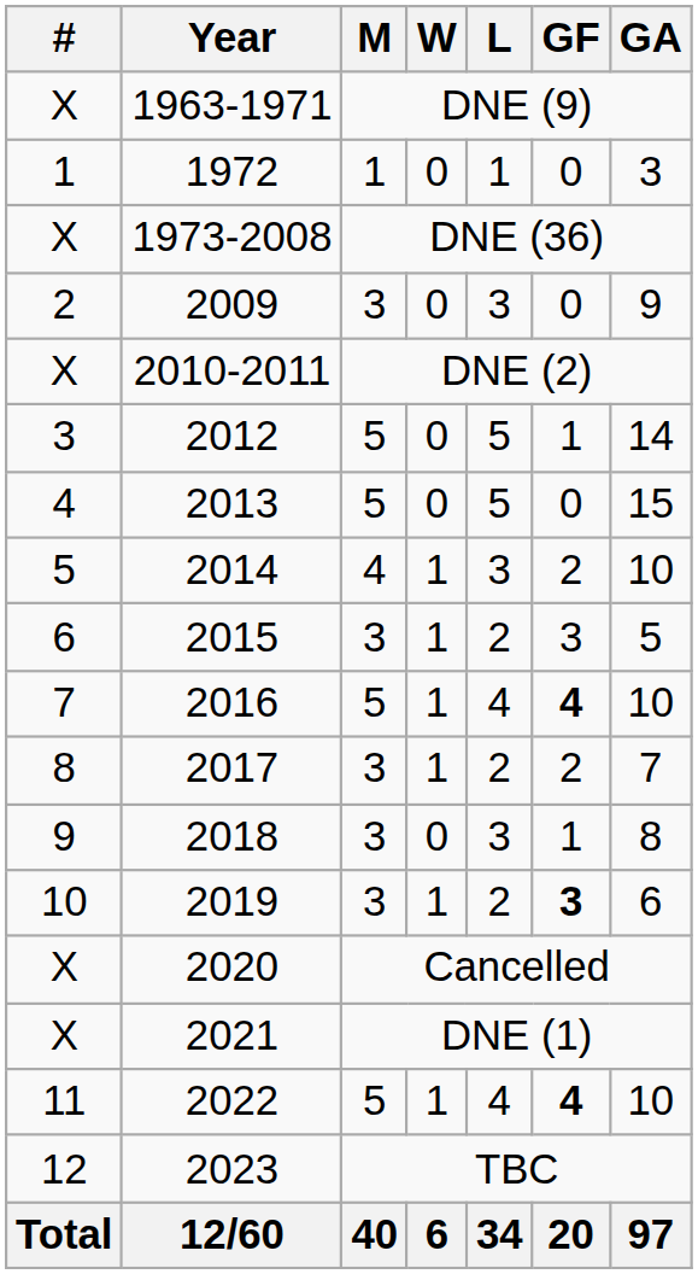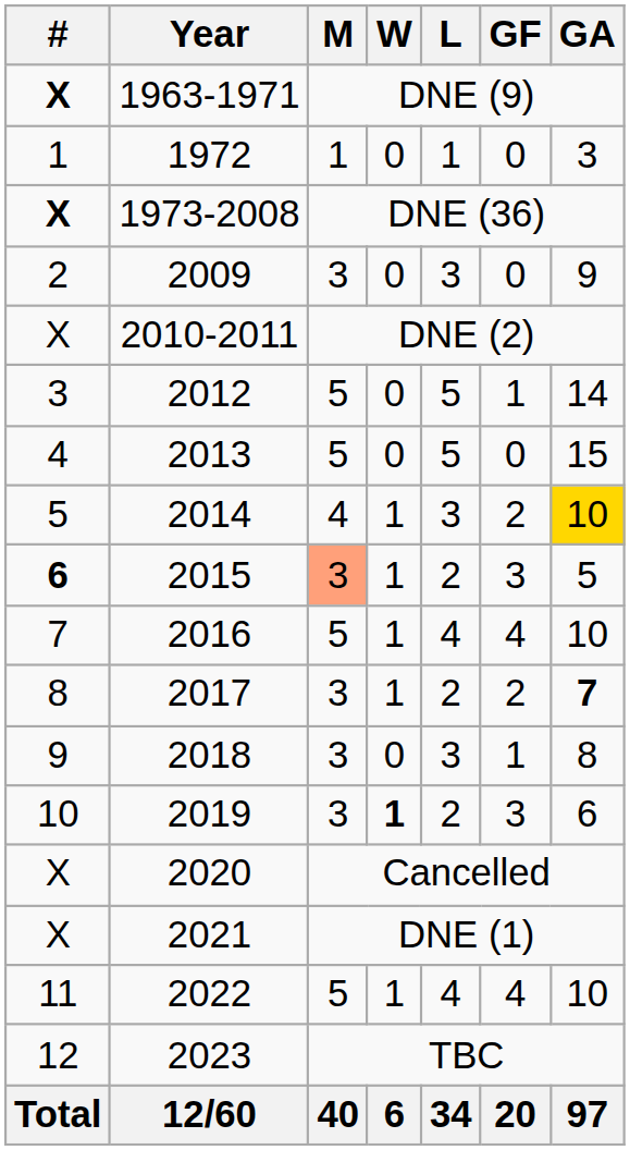1963-1971 | #: normal -> bold
1973-2008 | #: normal -> bold
2014 | GA: no background -> gold background
2015 | #: normal -> bold
2015 | M: no background -> lightsalmon background
2016 | GF: bold -> normal
2017 | GA: normal -> bold
2019 | W: normal -> bold
2019 | GF: bold -> normal
2022 | GF: bold -> normal
